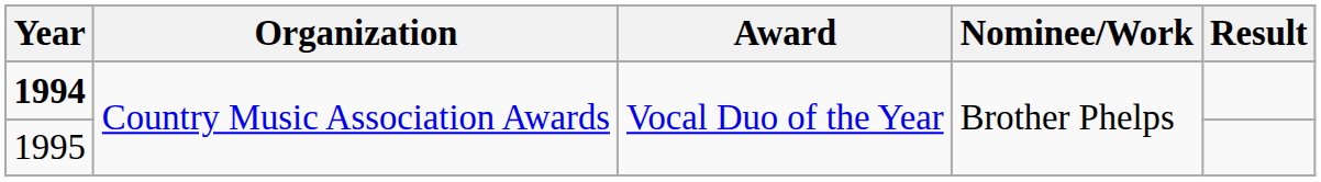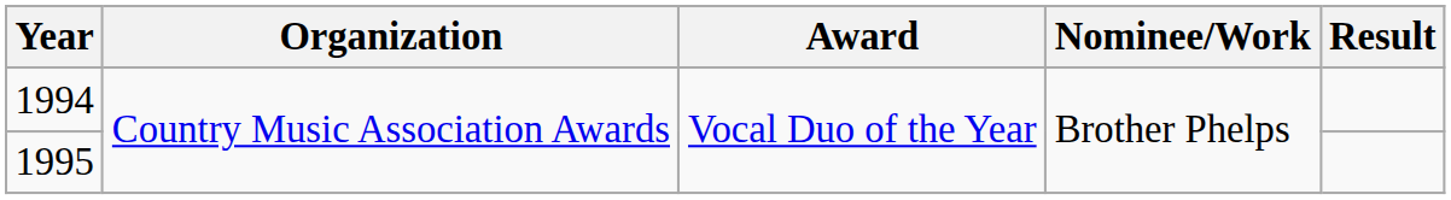1994 | Year: bold -> normal
